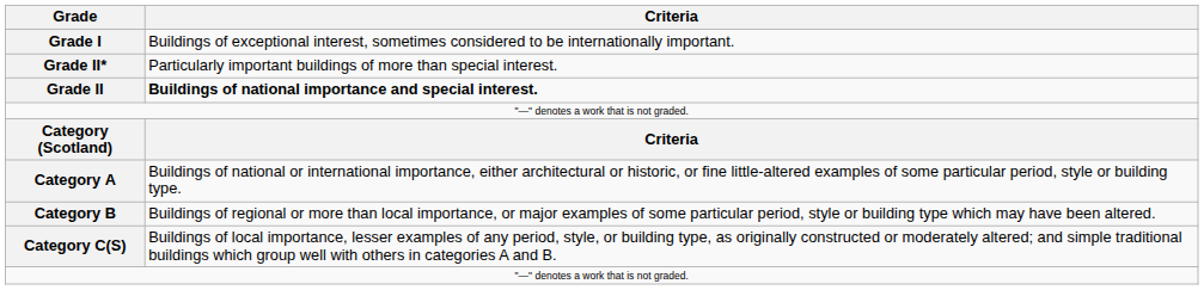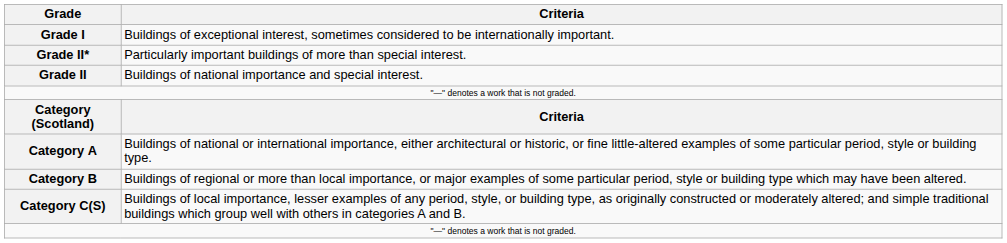Grade II | Criteria: bold -> normal
